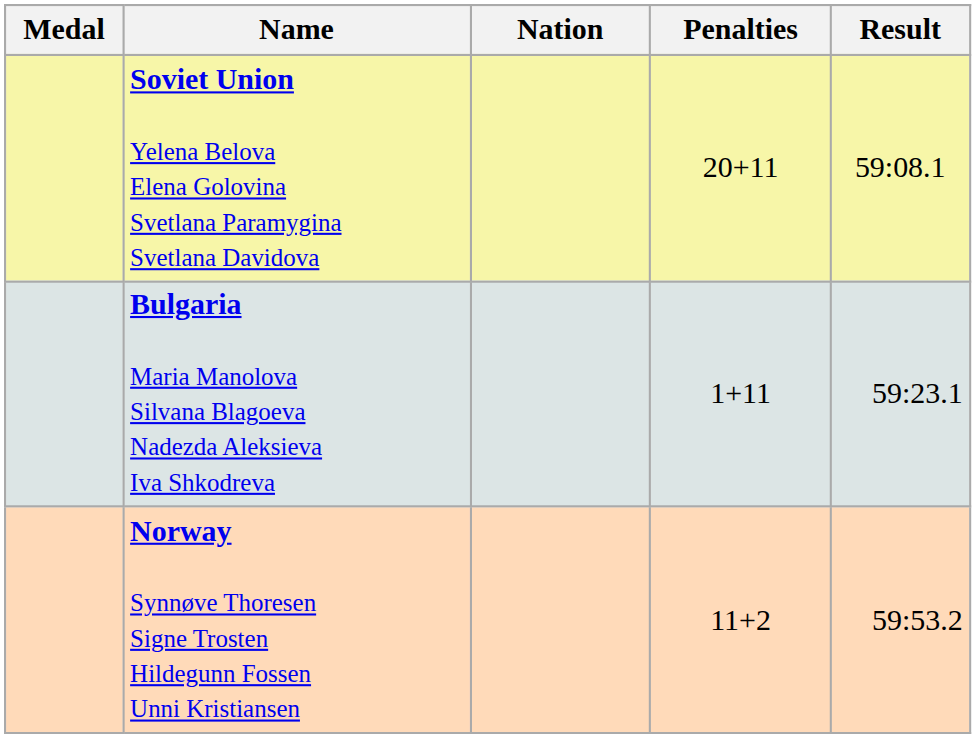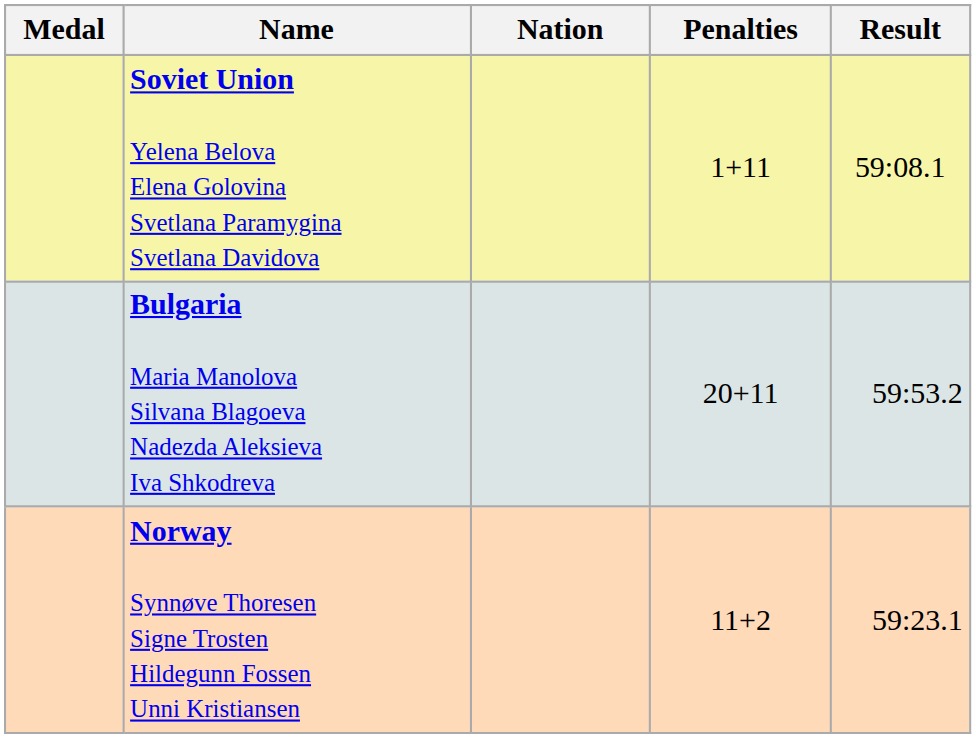row 2 | Penalties: 20+11 -> 1+11
row 3 | Penalties: 1+11 -> 20+11
row 3 | Result: 59:23.1 -> 59:53.2
row 4 | Result: 59:53.2 -> 59:23.1
